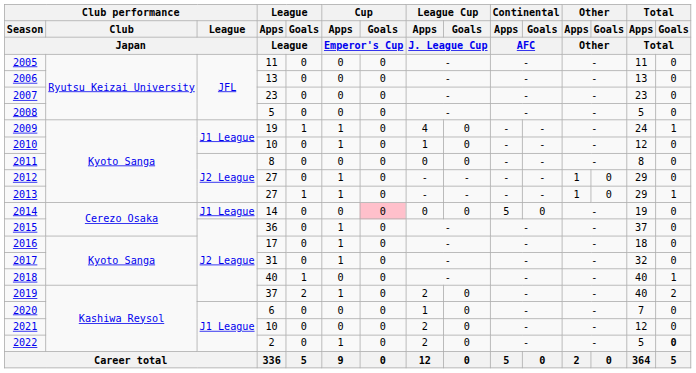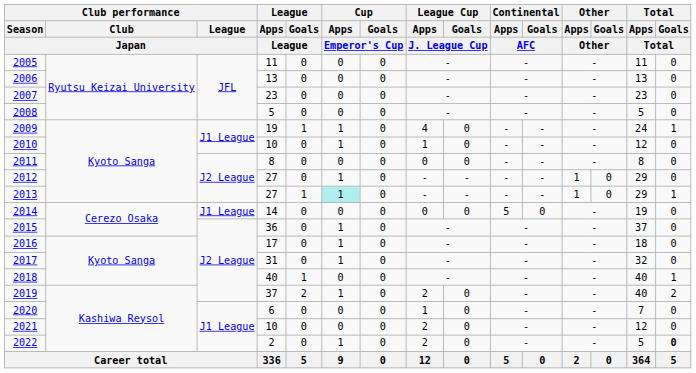2013 | Cup / Apps / Emperor's Cup: no background -> paleturquoise background
2014 | Cup / Goals / Emperor's Cup: pink background -> no background
